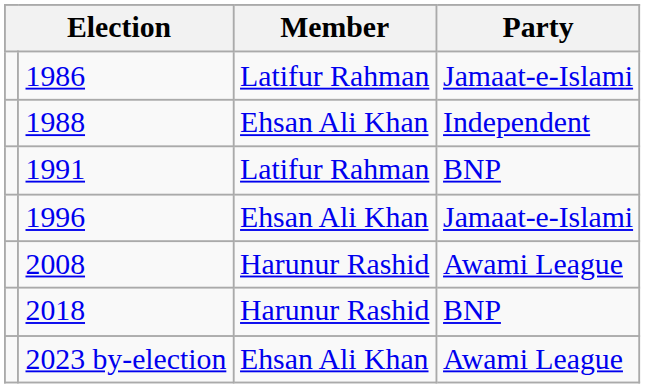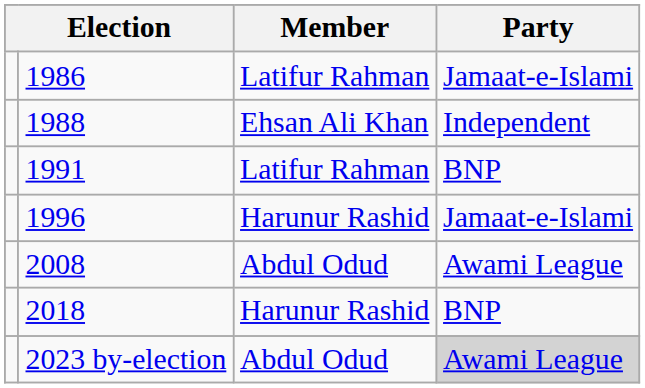1996 | Member: Ehsan Ali Khan -> Harunur Rashid
2008 | Member: Harunur Rashid -> Abdul Odud
2023 by-election | Member: Ehsan Ali Khan -> Abdul Odud
2023 by-election | Party: no background -> lightgrey background
